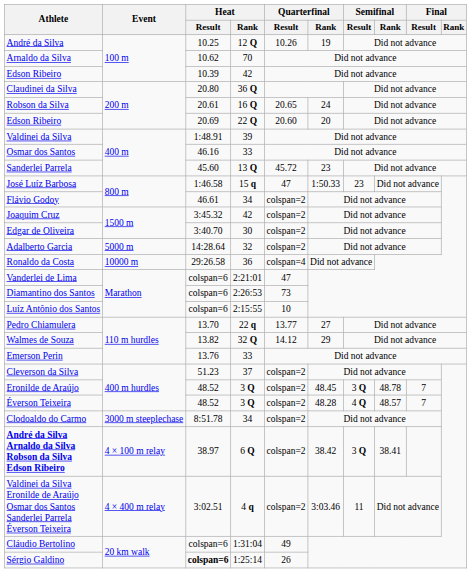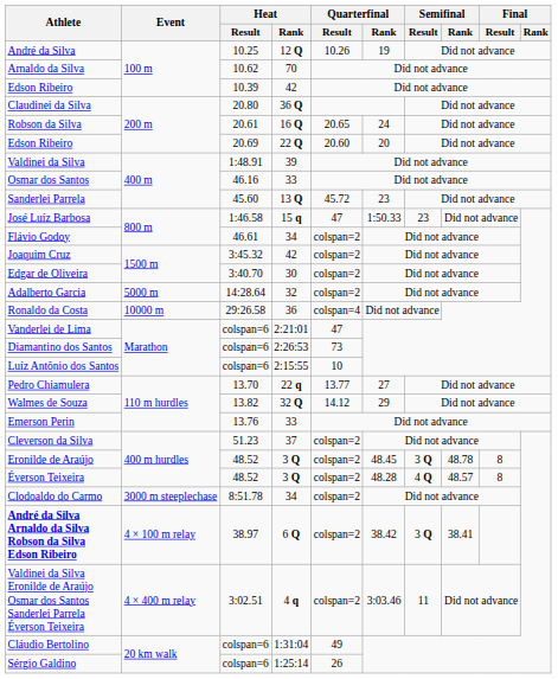Eronilde de Araújo | Final / Result: 7 -> 8
Éverson Teixeira | Final / Result: 7 -> 8
Sérgio Galdino | Heat / Result: bold -> normal
